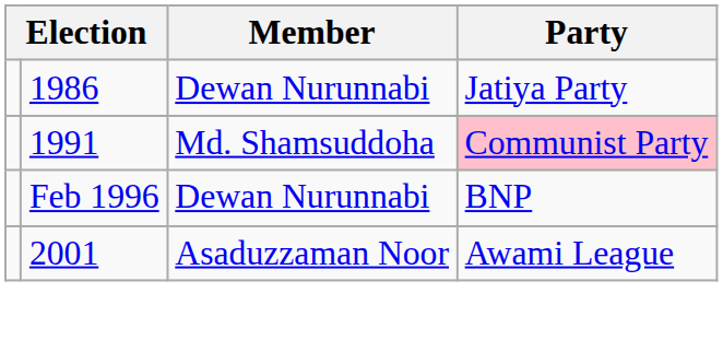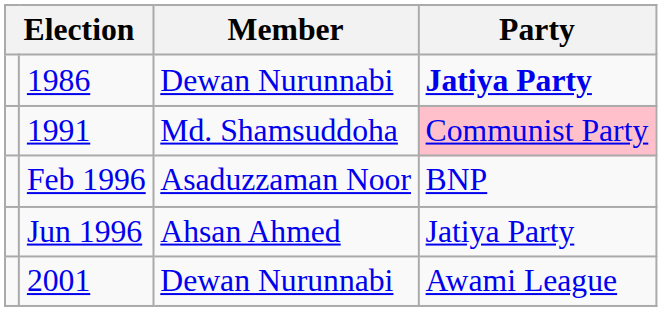1986 | Party: normal -> bold
Feb 1996 | Member: Dewan Nurunnabi -> Asaduzzaman Noor
+ row: Jun 1996 | Ahsan Ahmed | Jatiya Party
2001 | Member: Asaduzzaman Noor -> Dewan Nurunnabi
